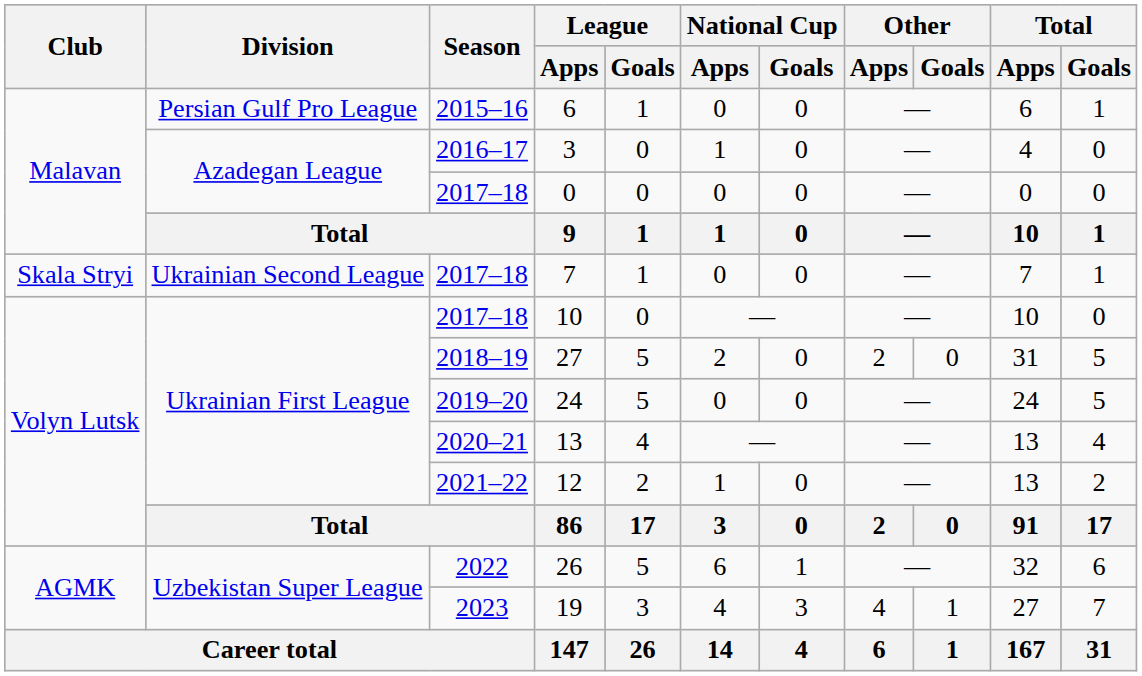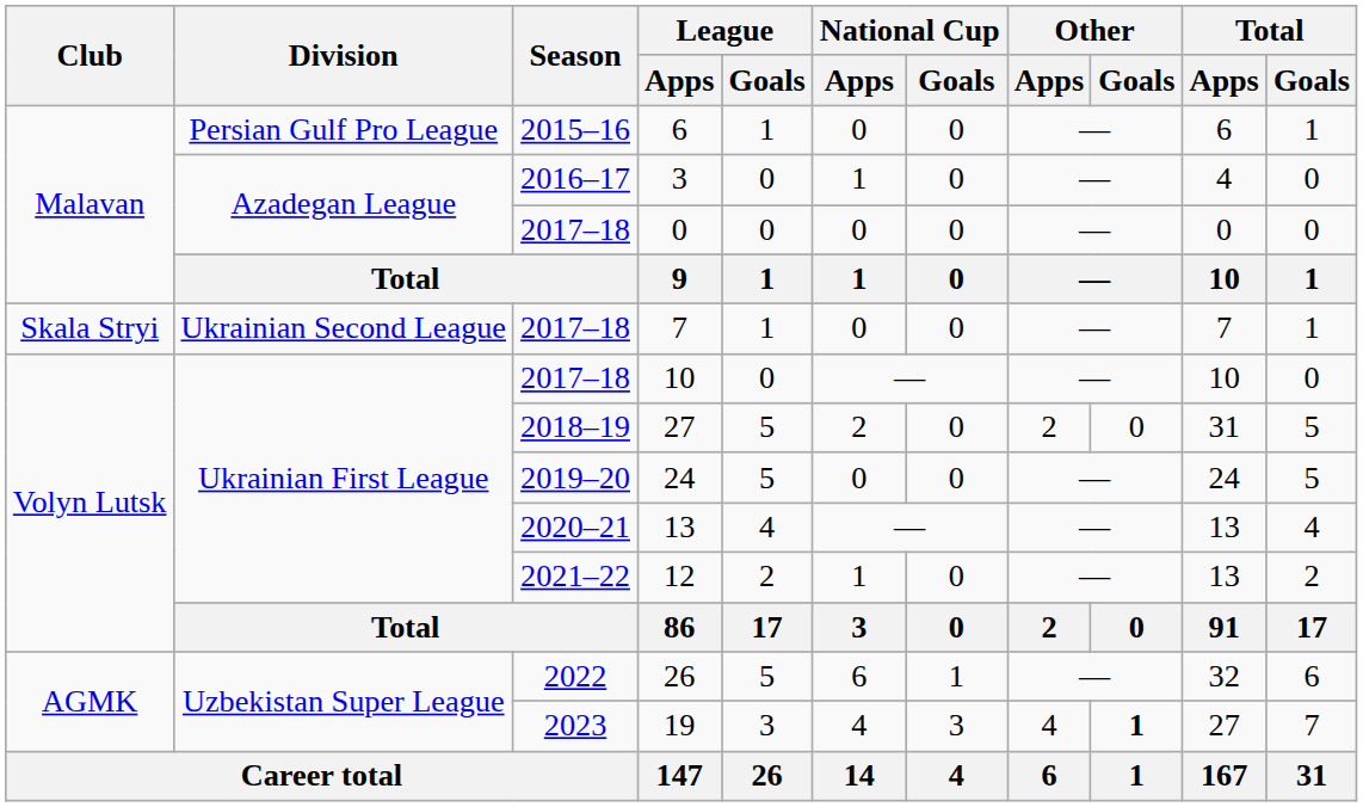19 | Other / Goals: normal -> bold
